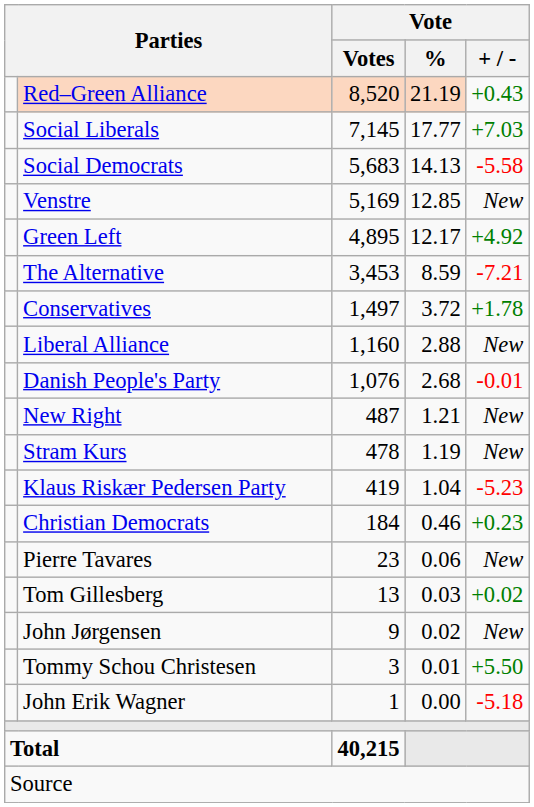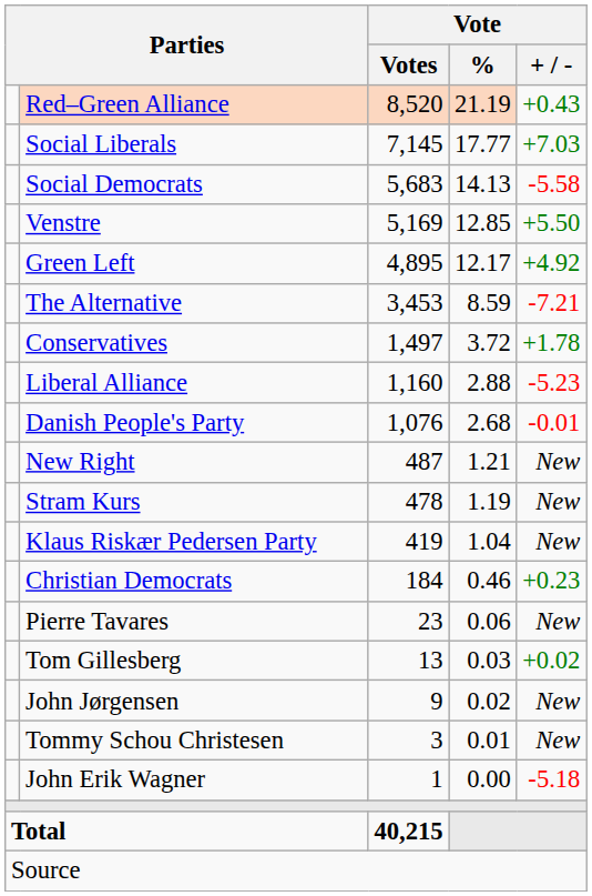Venstre | Vote / + / -: New -> +5.50
Liberal Alliance | Vote / + / -: New -> -5.23
Klaus Riskær Pedersen Party | Vote / + / -: -5.23 -> New
Tommy Schou Christesen | Vote / + / -: +5.50 -> New
